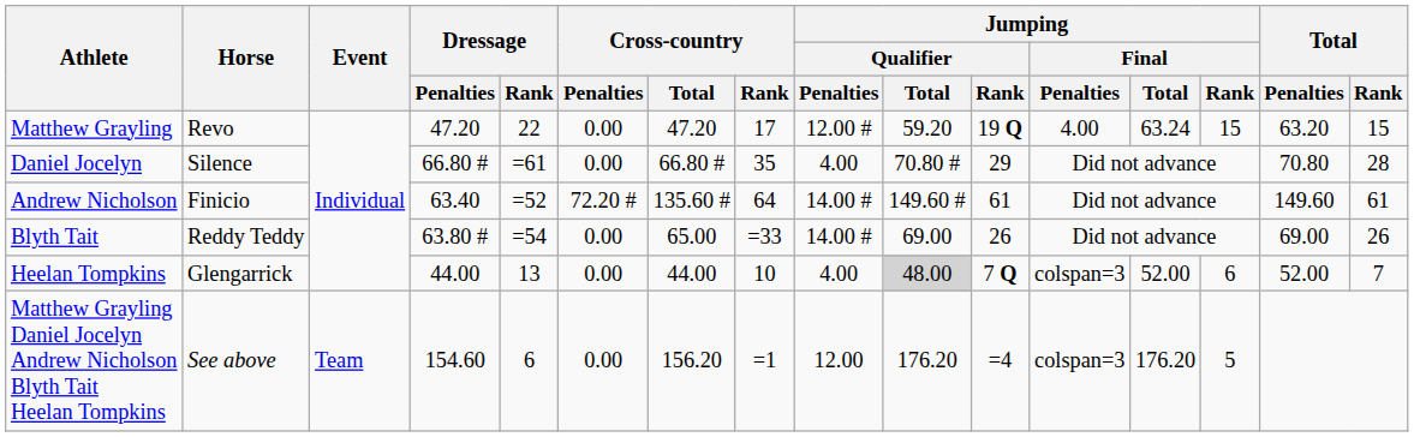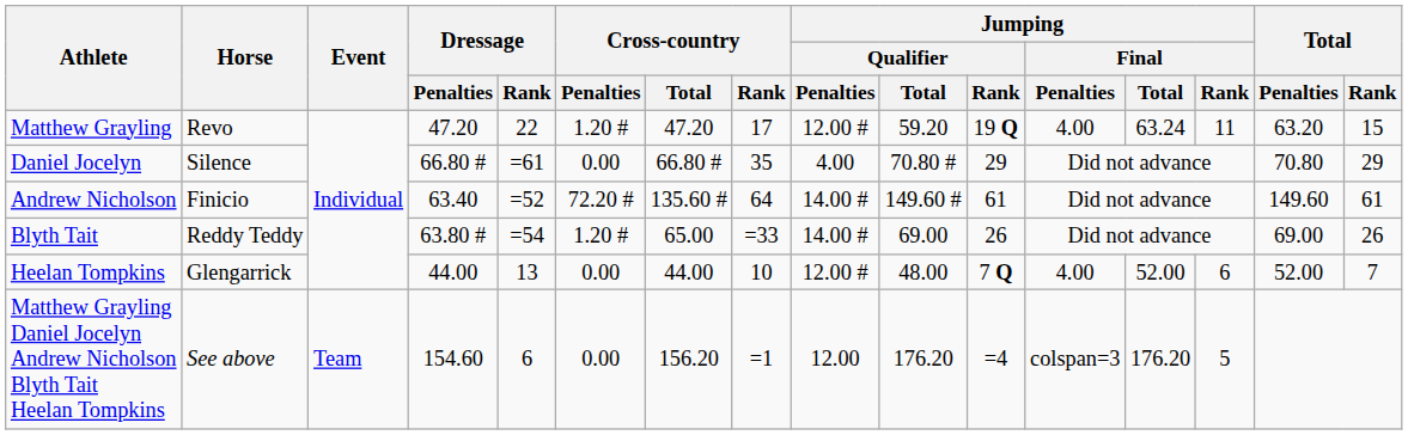Matthew Grayling | Cross-country / Penalties: 0.00 -> 1.20 #
Matthew Grayling | Jumping / Final / Rank: 15 -> 11
Daniel Jocelyn | Total / Rank: 28 -> 29
Blyth Tait | Cross-country / Penalties: 0.00 -> 1.20 #
Heelan Tompkins | Jumping / Qualifier / Penalties: 4.00 -> 12.00 #
Heelan Tompkins | Jumping / Qualifier / Total: lightgrey background -> no background
Heelan Tompkins | Jumping / Final / Penalties: colspan=3 -> 4.00
